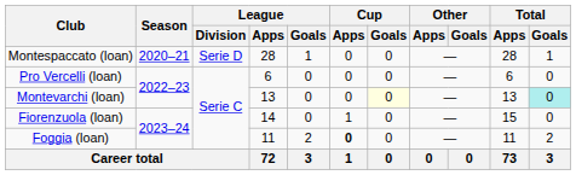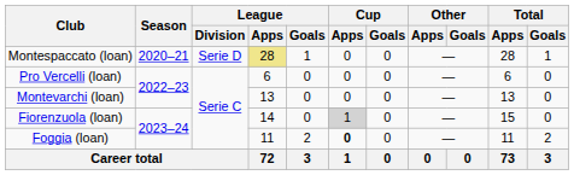Montespaccato (loan) | League / Apps: no background -> khaki background
Montevarchi (loan) | Cup / Goals: lightyellow background -> no background
Montevarchi (loan) | Total / Goals: paleturquoise background -> no background
Fiorenzuola (loan) | Cup / Apps: no background -> lightgrey background
